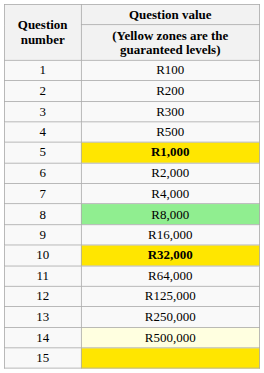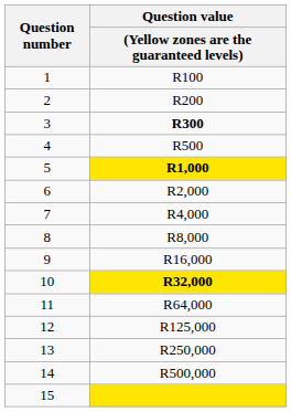3 | Question value / (Yellow zones are the guaranteed levels): normal -> bold
8 | Question value / (Yellow zones are the guaranteed levels): lightgreen background -> no background
14 | Question value / (Yellow zones are the guaranteed levels): lightyellow background -> no background
